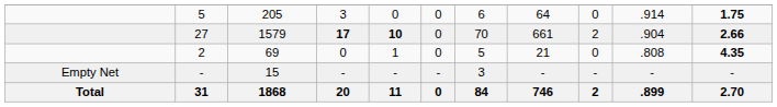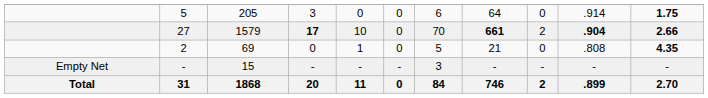27 | column 5: bold -> normal
27 | column 8: normal -> bold
27 | column 10: normal -> bold
